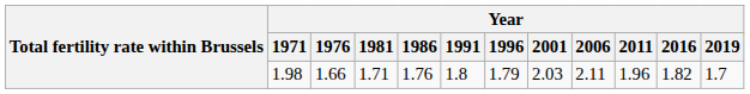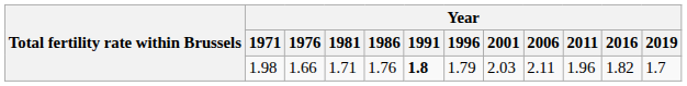row 3 | Year / 1991: normal -> bold
